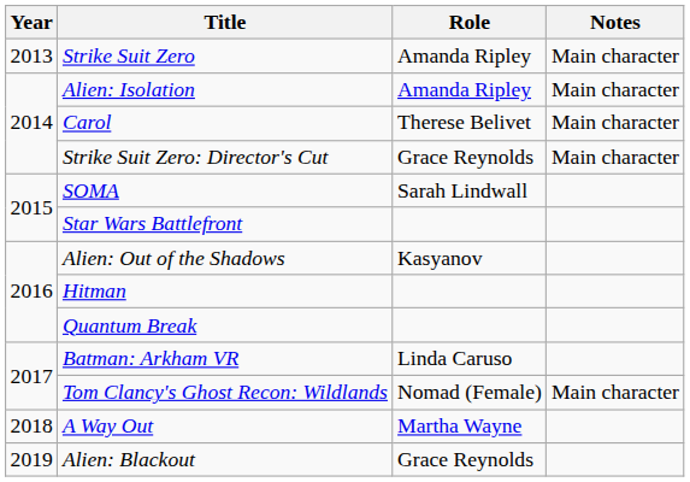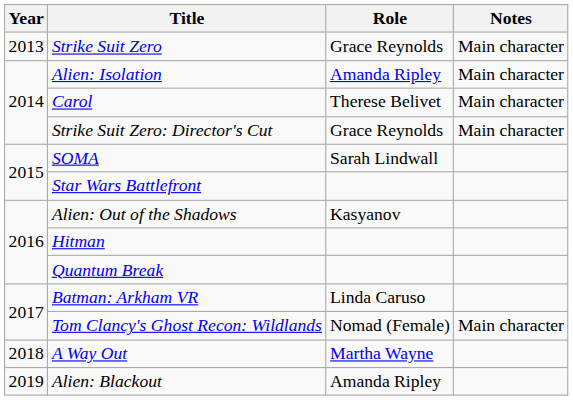Strike Suit Zero | Role: Amanda Ripley -> Grace Reynolds
Alien: Blackout | Role: Grace Reynolds -> Amanda Ripley
